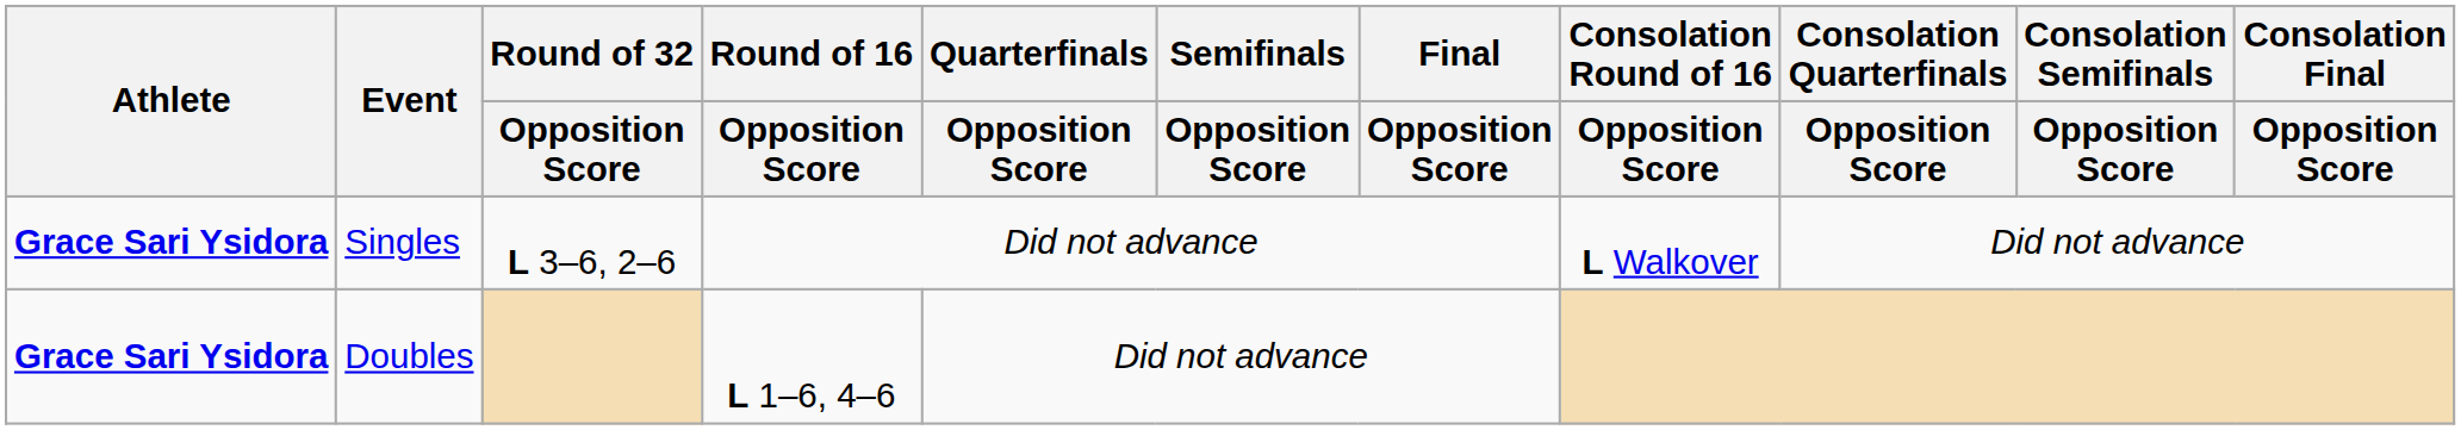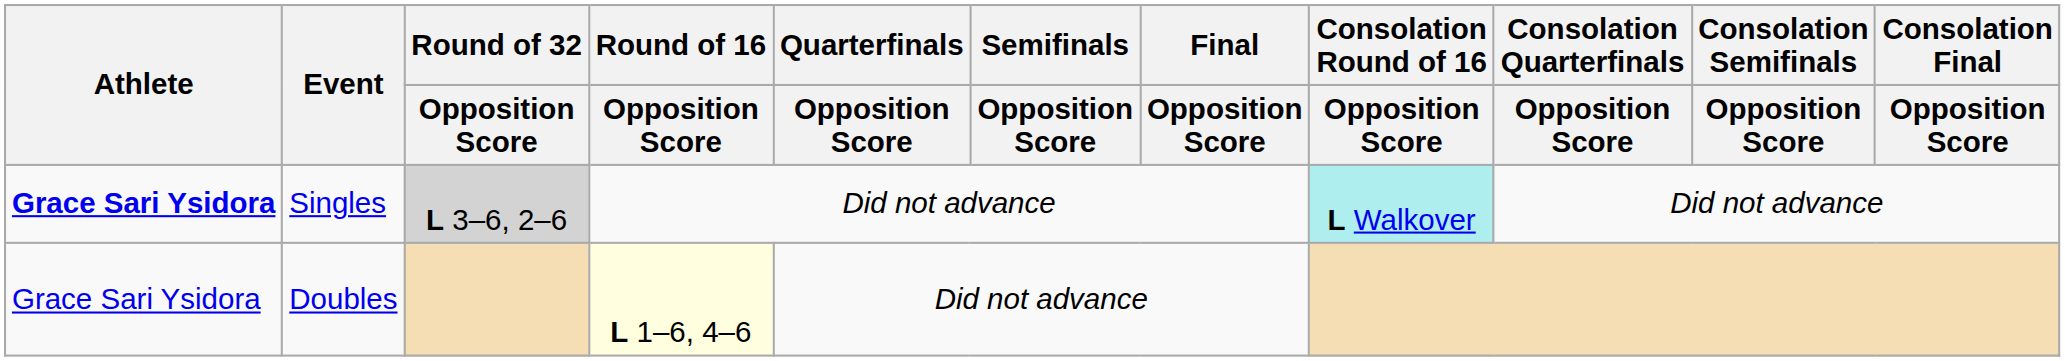Singles | Round of 32 / Opposition Score: no background -> lightgrey background
Singles | Consolation Round of 16 / Opposition Score: no background -> paleturquoise background
Doubles | Athlete: bold -> normal
Doubles | Round of 16 / Opposition Score: no background -> lightyellow background
